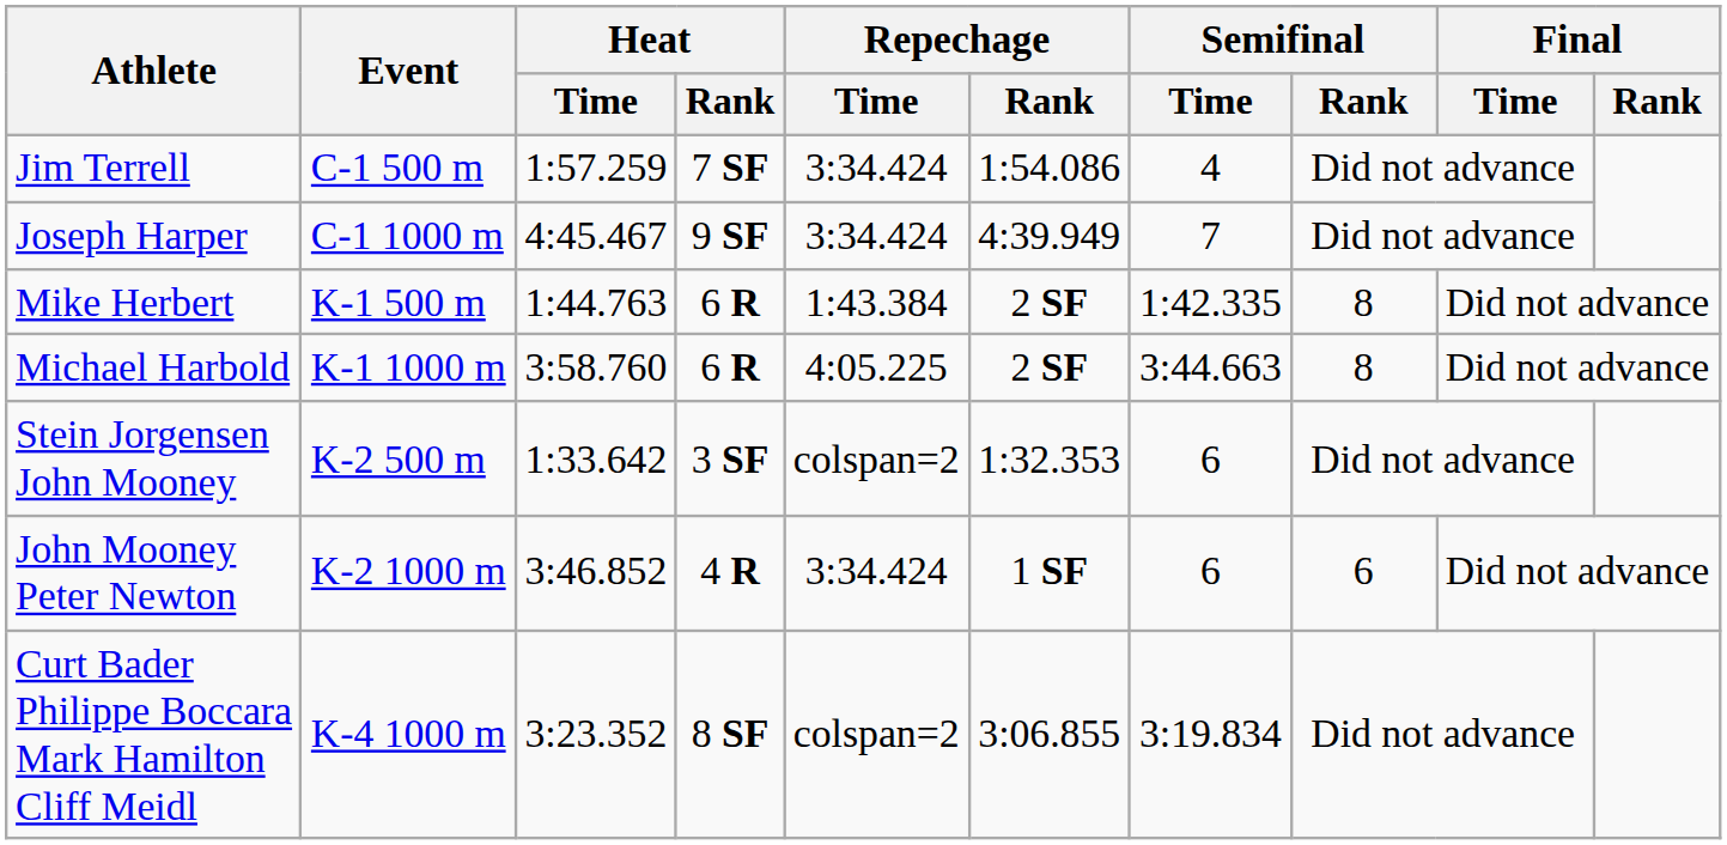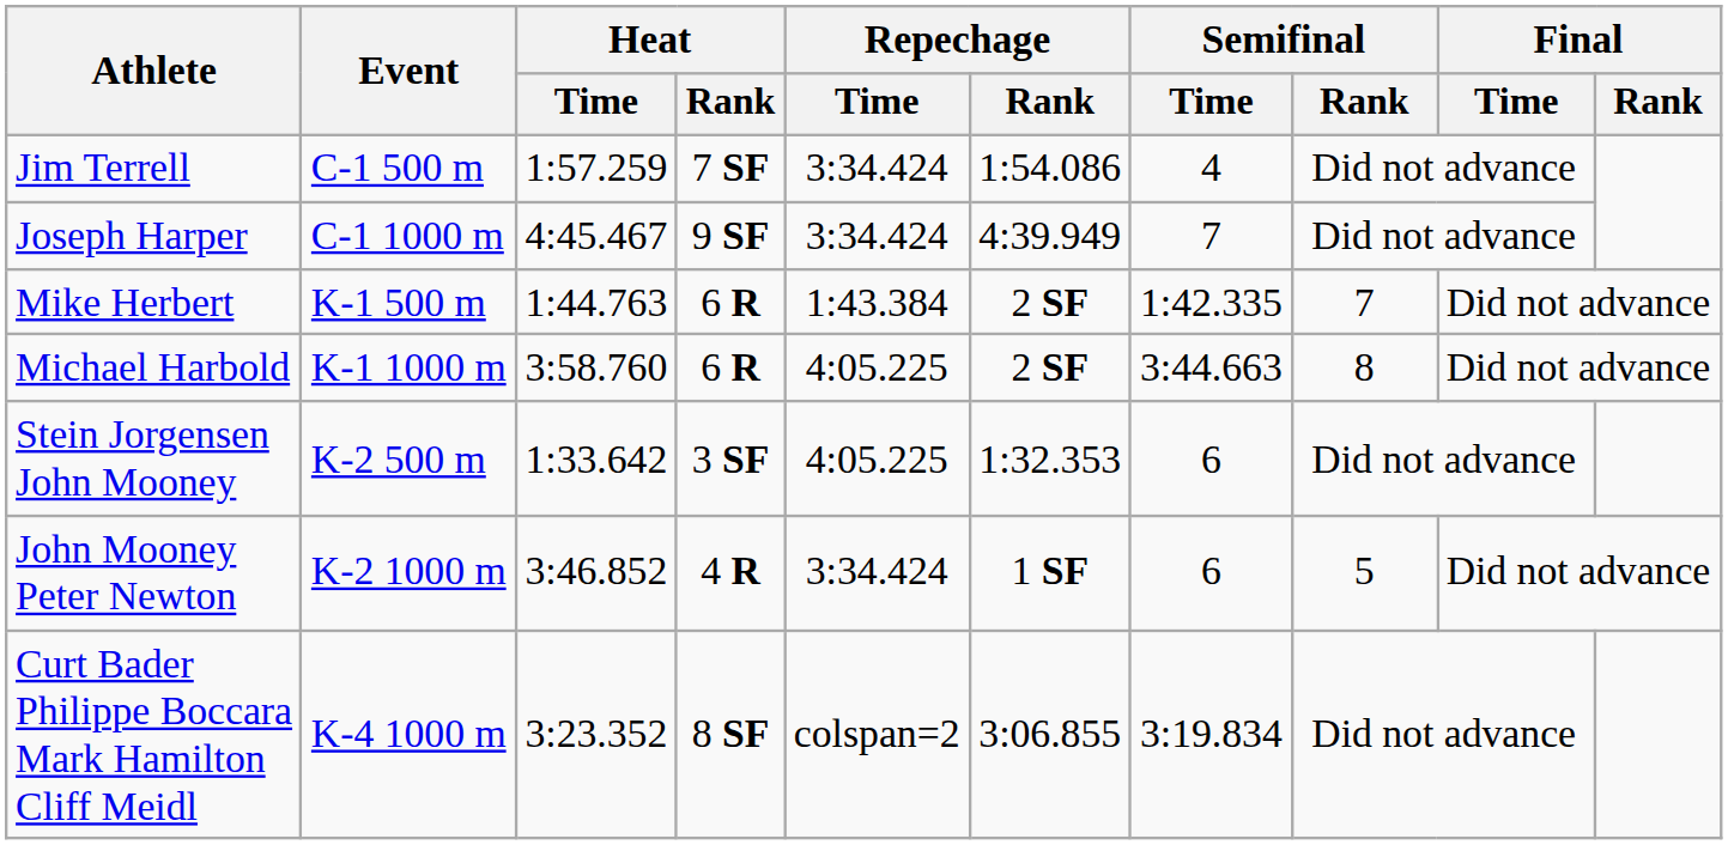Mike Herbert | Semifinal / Rank: 8 -> 7
Stein Jorgensen John Mooney | Repechage / Time: colspan=2 -> 4:05.225
John Mooney Peter Newton | Semifinal / Rank: 6 -> 5
